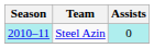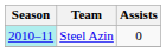Steel Azin | Assists: paleturquoise background -> no background
